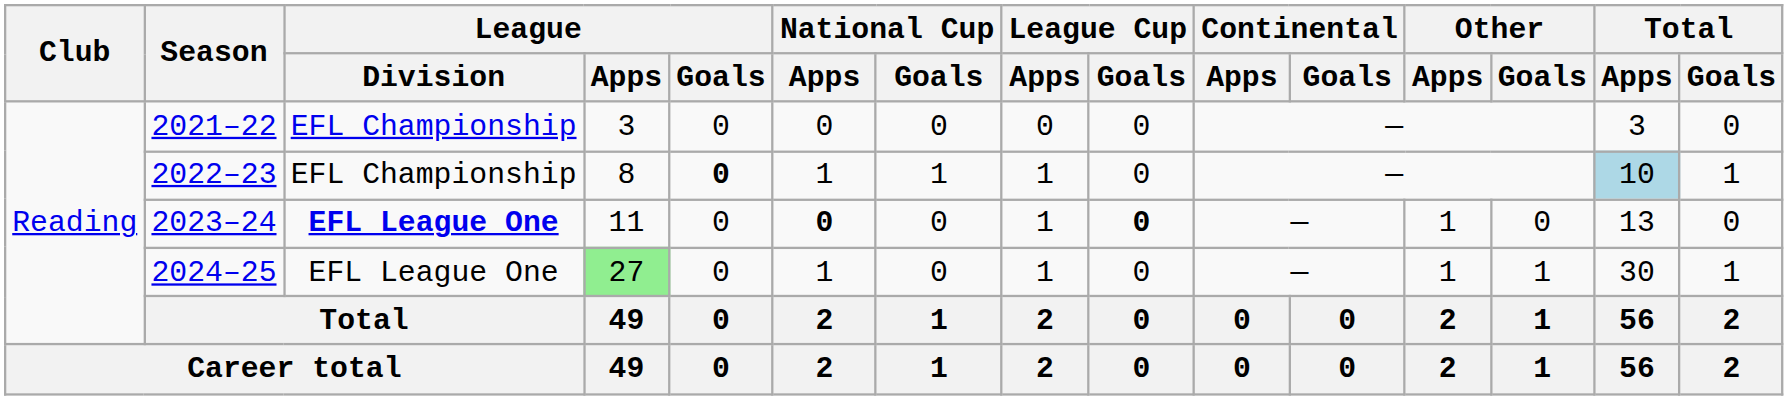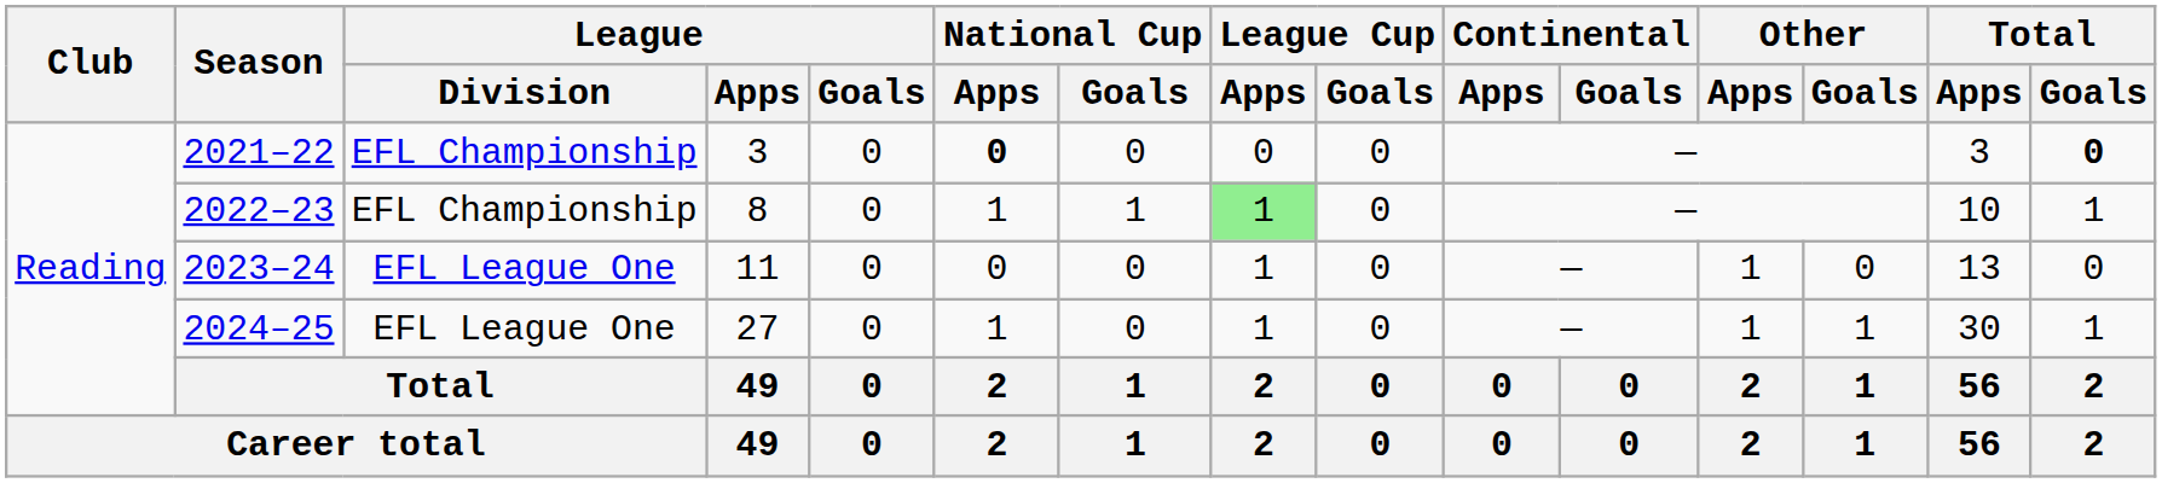2021–22 | National Cup / Apps: normal -> bold
2021–22 | Total / Goals: normal -> bold
2022–23 | League / Goals: bold -> normal
2022–23 | League Cup / Apps: no background -> lightgreen background
2022–23 | Total / Apps: lightblue background -> no background
2023–24 | League / Division: bold -> normal
2023–24 | National Cup / Apps: bold -> normal
2023–24 | League Cup / Goals: bold -> normal
2024–25 | League / Apps: lightgreen background -> no background
